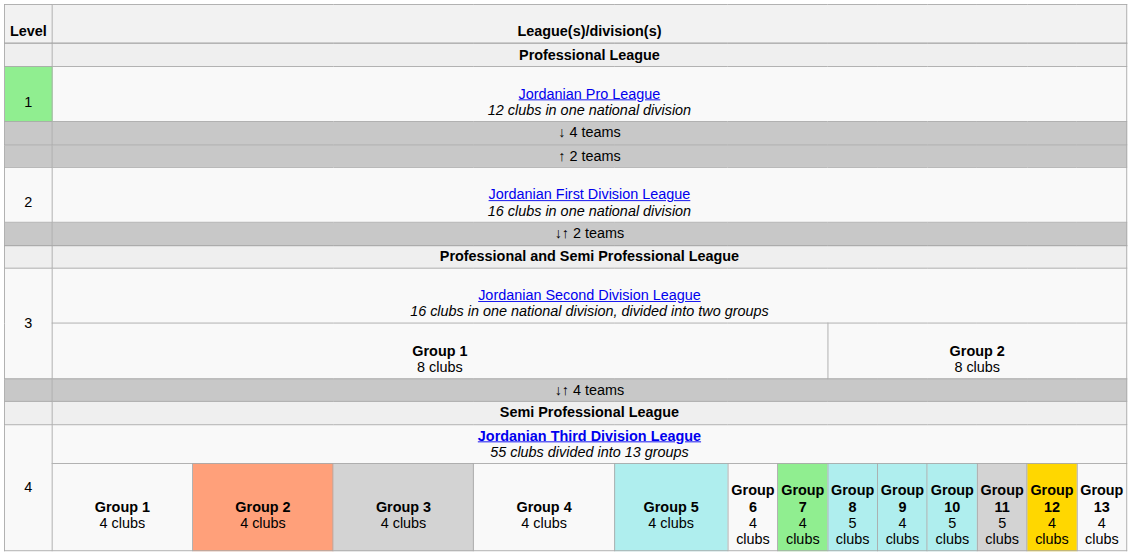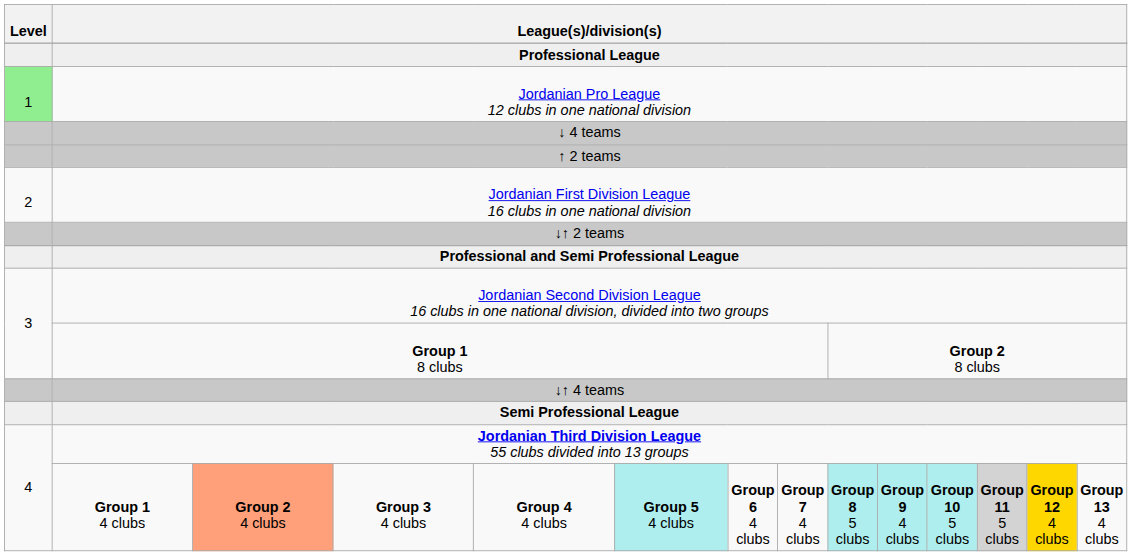Group 1 4 clubs | column 4: lightgrey background -> no background
Group 1 4 clubs | column 8: lightgreen background -> no background
